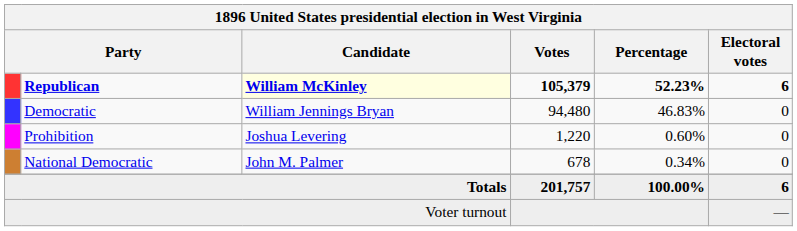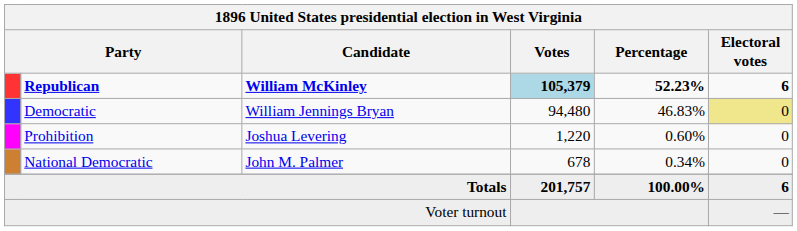Republican | Candidate: lightyellow background -> no background
Republican | Votes: no background -> lightblue background
Democratic | Electoral votes: no background -> khaki background
